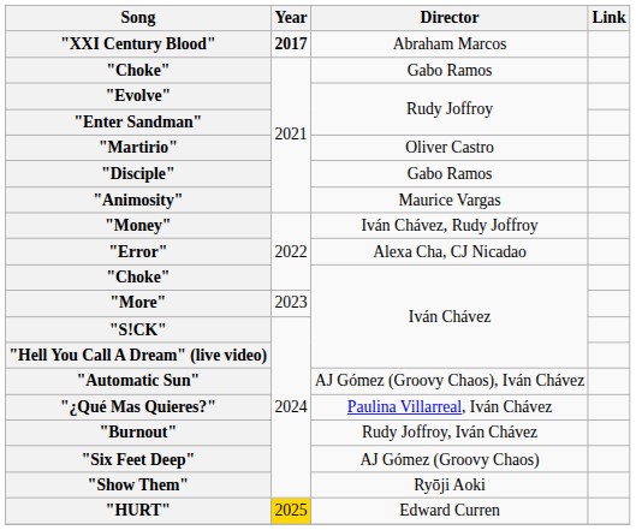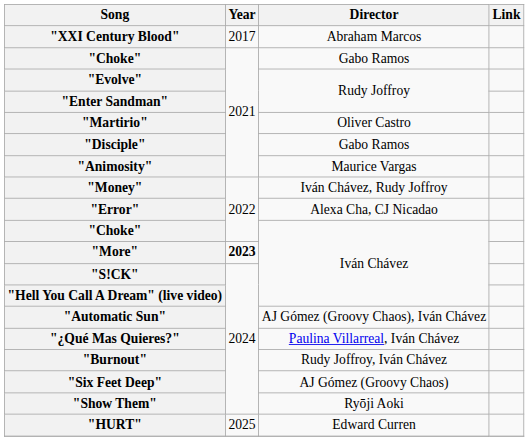"XXI Century Blood" | Year: bold -> normal
"More" | Year: normal -> bold
"HURT" | Year: gold background -> no background
